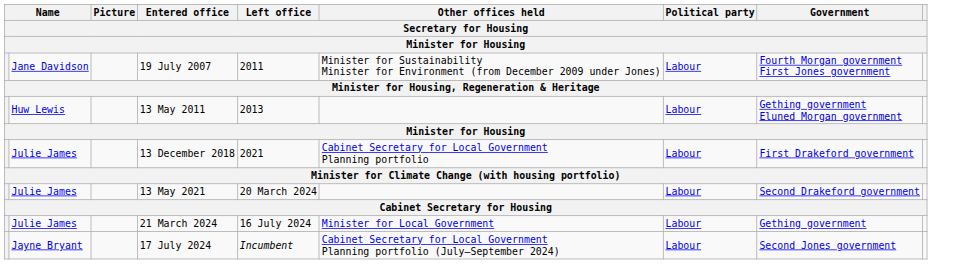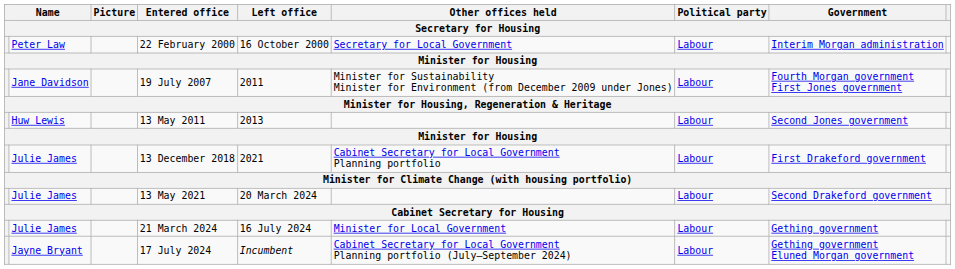+ row: Peter Law | 22 February 2000 | 16 October 2000 | Secretary for Local Government | Labour | Interim Morgan administration
13 May 2011 | Government: Gething government Eluned Morgan government -> Second Jones government
17 July 2024 | Government: Second Jones government -> Gething government Eluned Morgan government
